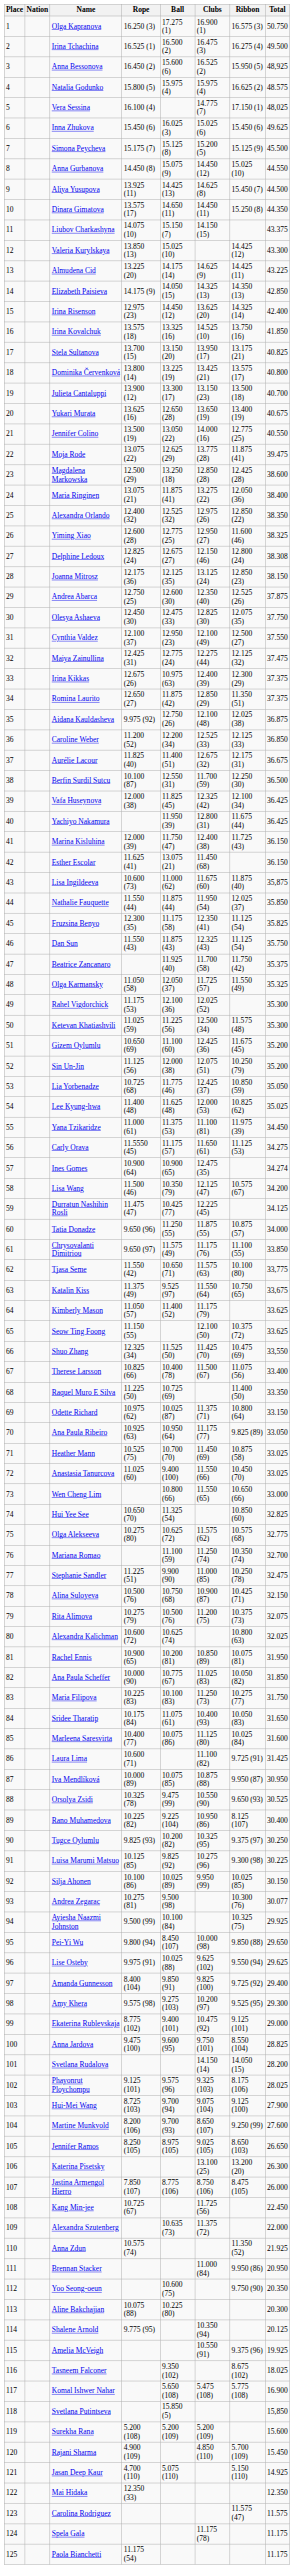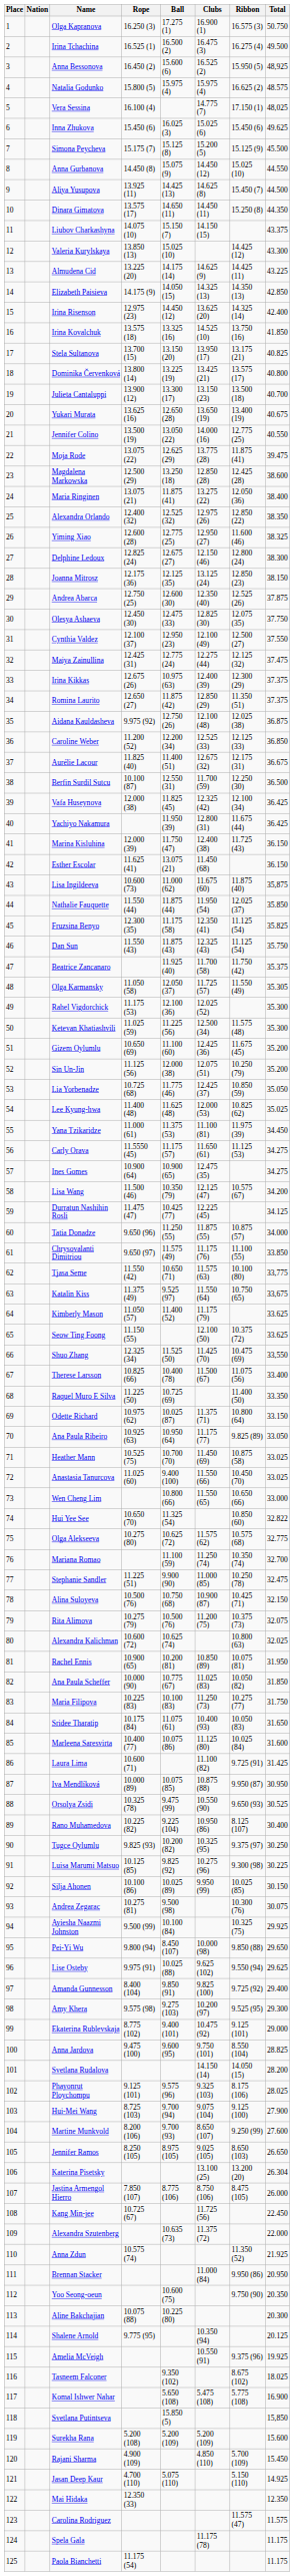Delphine Ledoux | Total: 38.308 -> 38.300
Olga Karmansky | Total: 35.325 -> 35.305
Ines Gomes | Total: 34.274 -> 34.275
Hui Yee See | Total: 32.825 -> 32.822
Andrea Zegarac | Total: 30.077 -> 30.075
Katerina Pisetsky | Total: 26.300 -> 26.304
